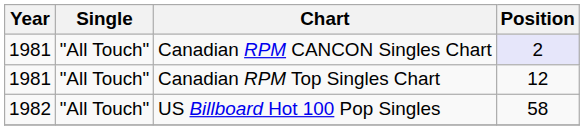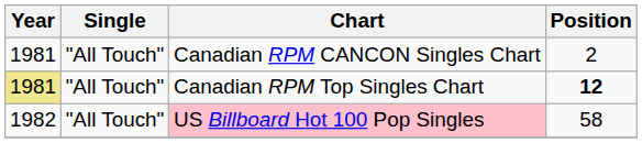row 2 | Position: lavender background -> no background
row 3 | Year: no background -> khaki background
row 3 | Position: normal -> bold
row 4 | Chart: no background -> pink background
